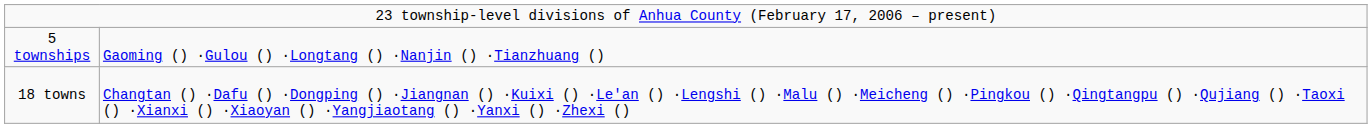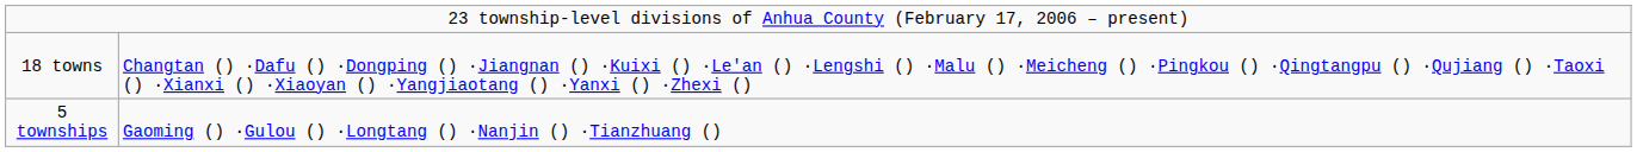rows swapped: 18 towns <-> 5 townships
